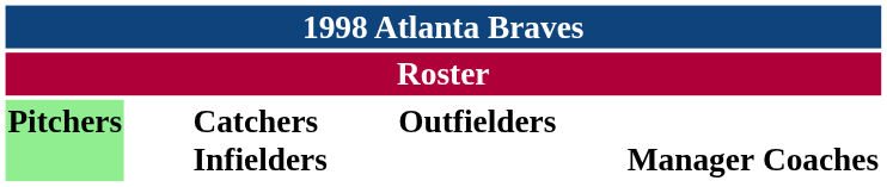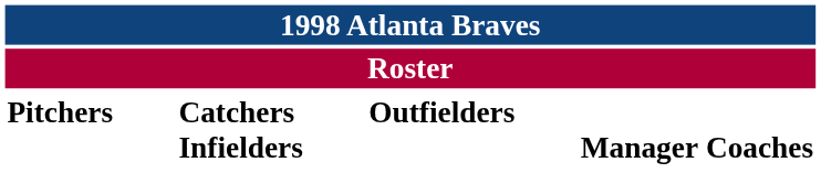Pitchers | column 1: lightgreen background -> no background
